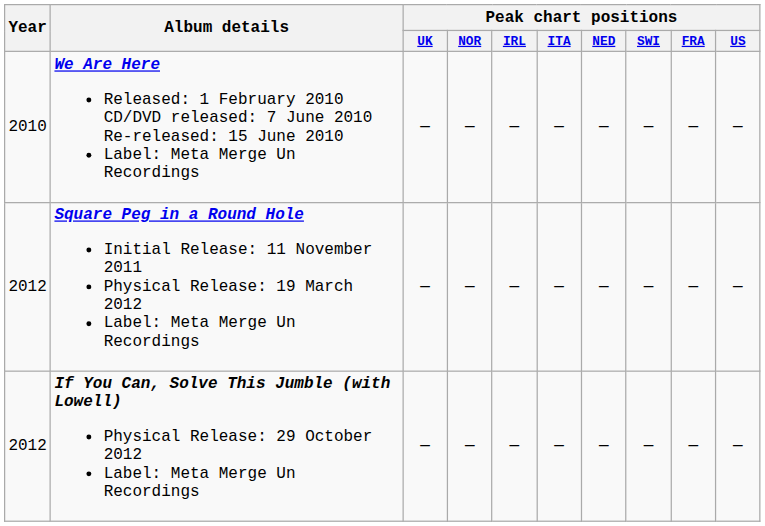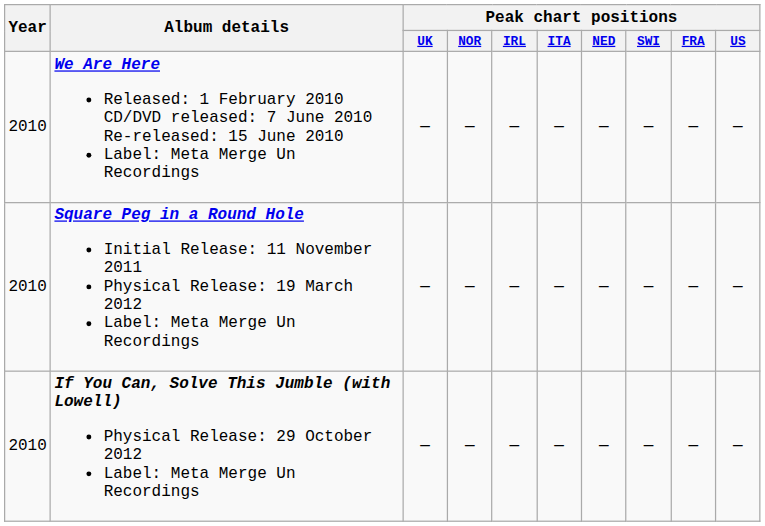row 4 | Year: 2012 -> 2010
row 5 | Year: 2012 -> 2010
